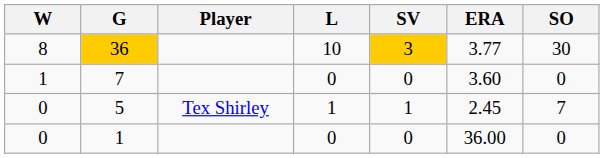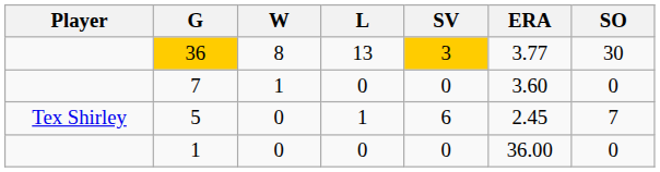columns swapped: Player <-> W
36 | L: 10 -> 13
5 | SV: 1 -> 6
